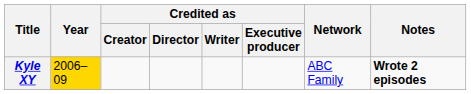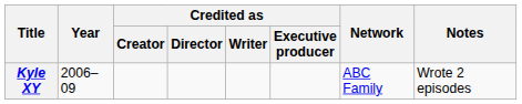Kyle XY | Year: gold background -> no background
Kyle XY | Notes: bold -> normal
